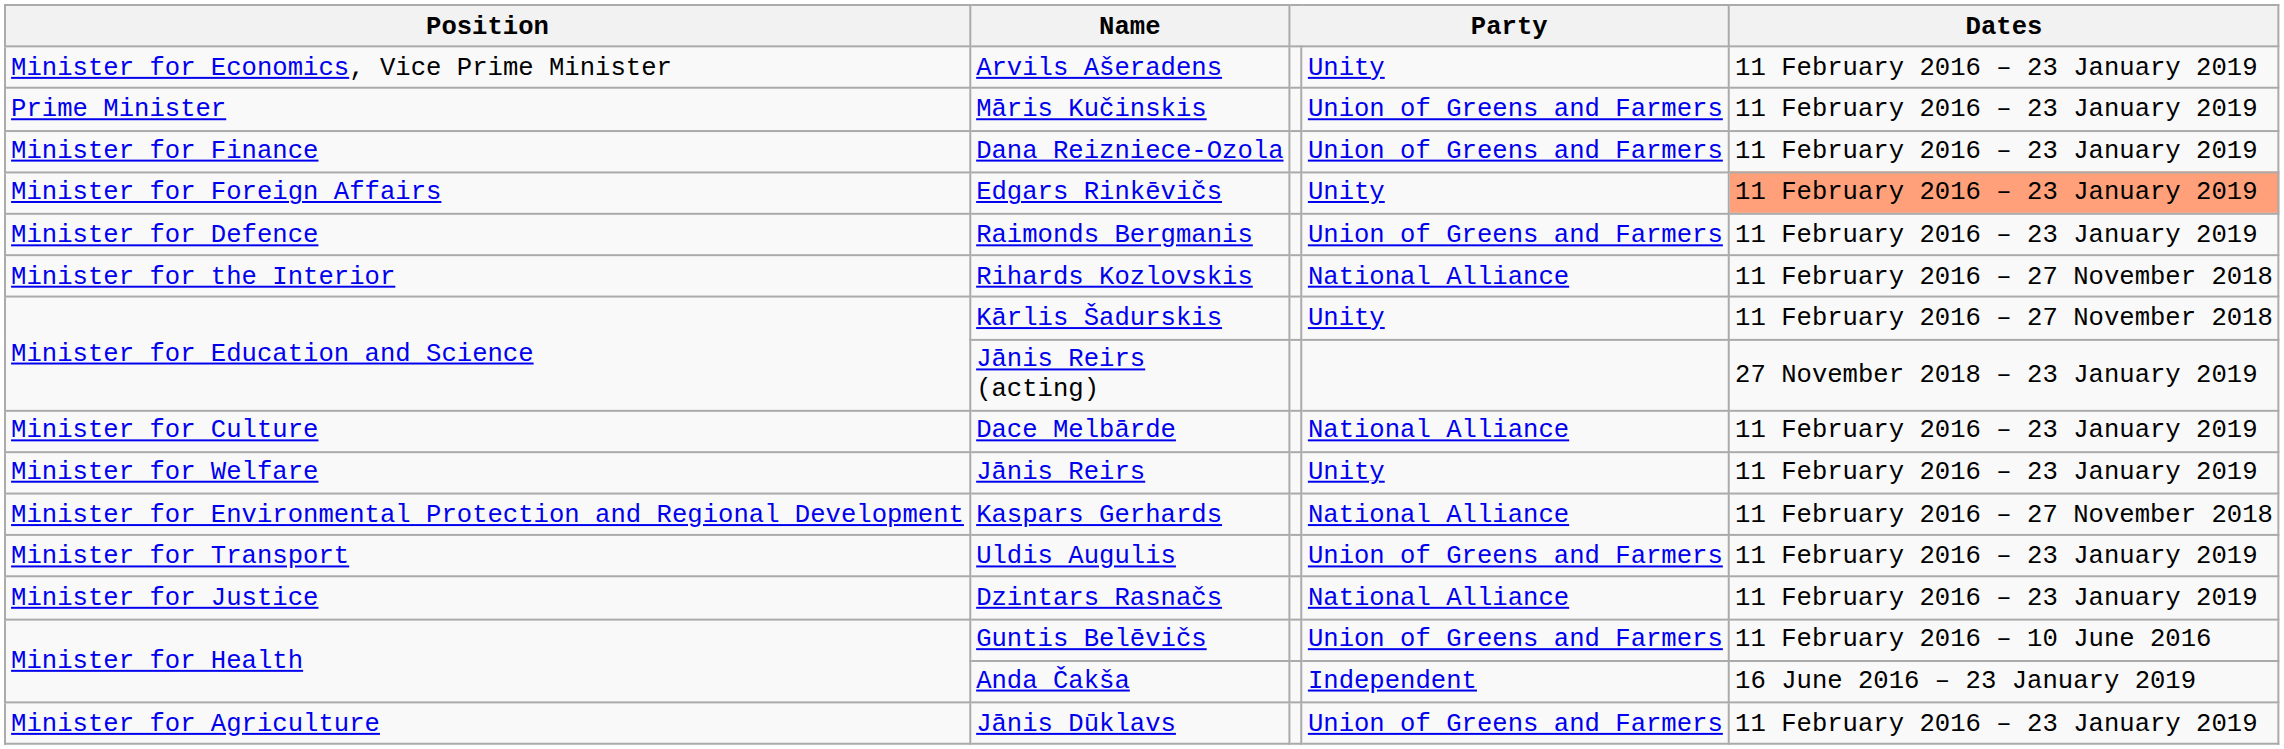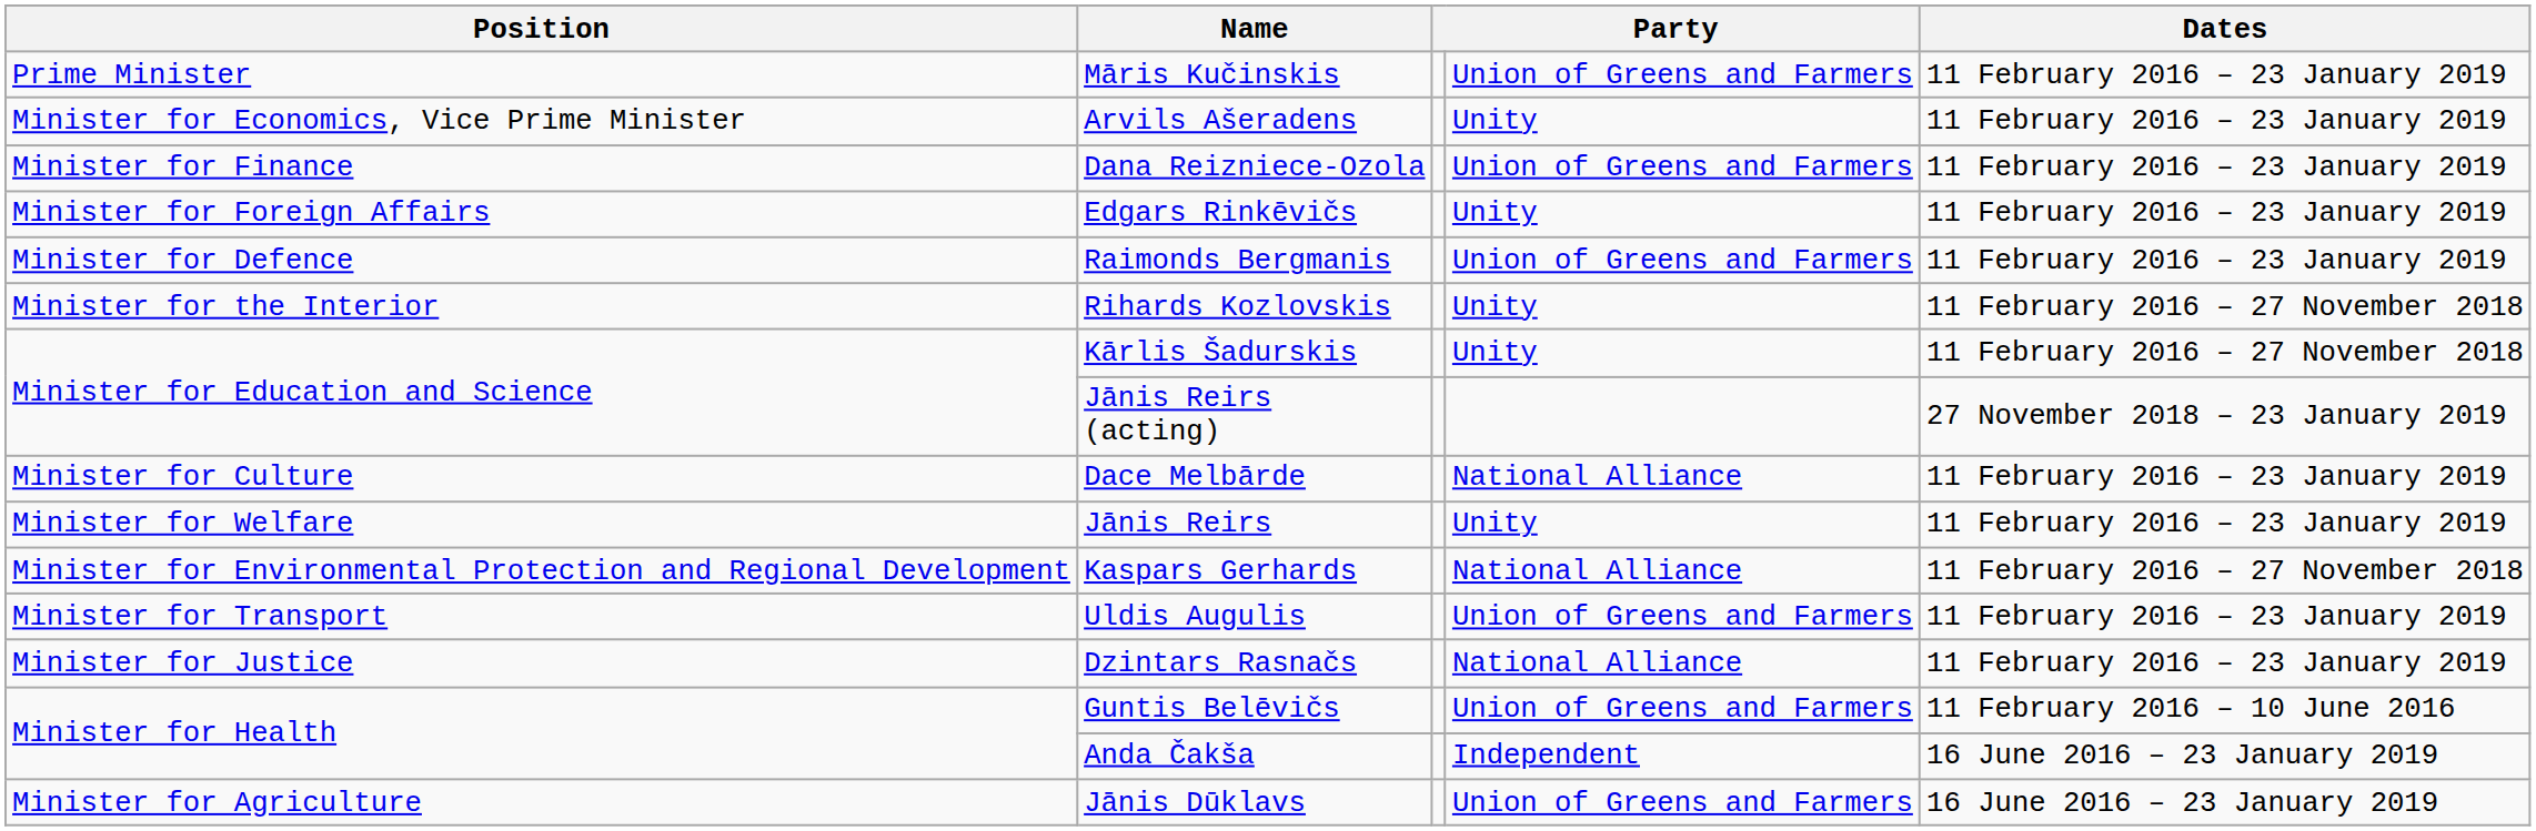rows swapped: Māris Kučinskis <-> Arvils Ašeradens
Edgars Rinkēvičs | Dates: lightsalmon background -> no background
Rihards Kozlovskis | column 4: National Alliance -> Unity
Jānis Dūklavs | Dates: 11 February 2016 – 23 January 2019 -> 16 June 2016 – 23 January 2019
